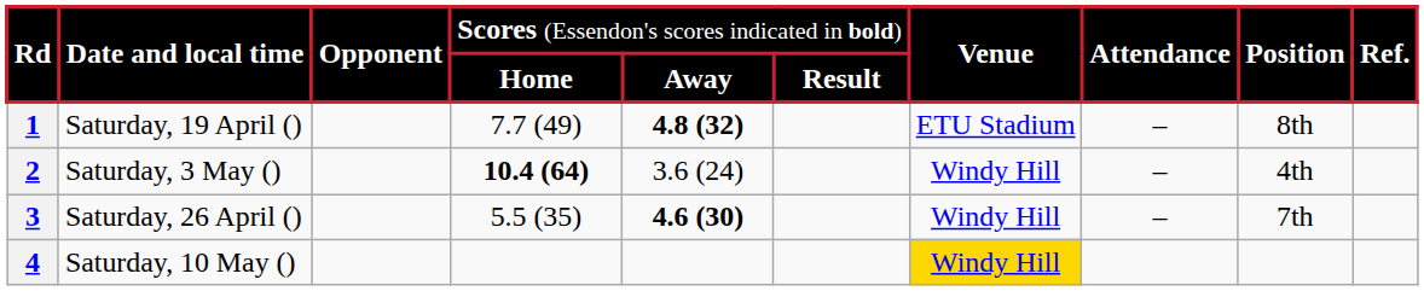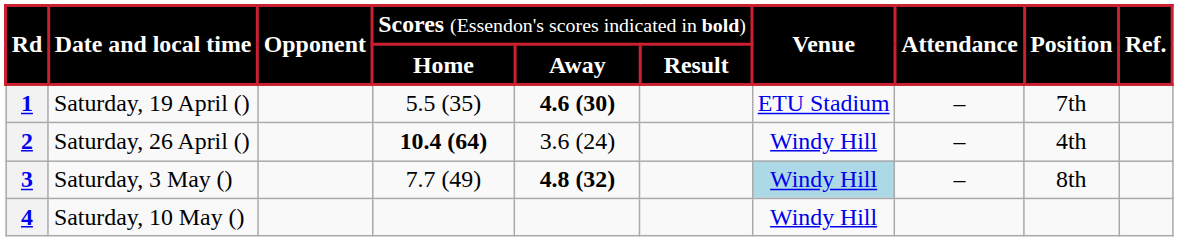1 | column 4: 7.7 (49) -> 5.5 (35)
1 | column 5: 4.8 (32) -> 4.6 (30)
1 | column 9: 8th -> 7th
2 | column 2: Saturday, 3 May () -> Saturday, 26 April ()
3 | column 2: Saturday, 26 April () -> Saturday, 3 May ()
3 | column 4: 5.5 (35) -> 7.7 (49)
3 | column 5: 4.6 (30) -> 4.8 (32)
3 | column 7: no background -> lightblue background
3 | column 9: 7th -> 8th
4 | column 7: gold background -> no background
